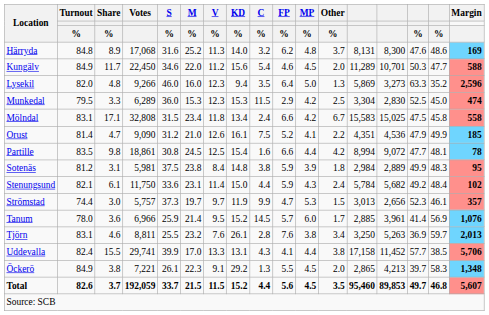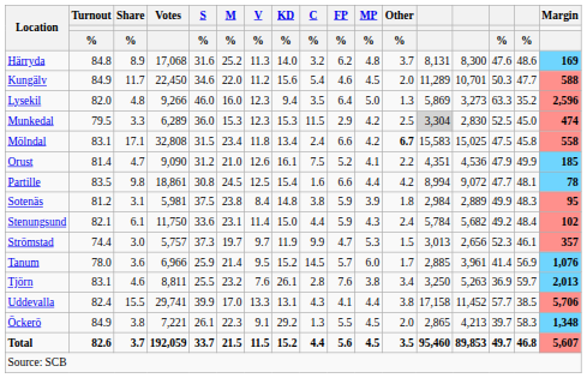Munkedal | column 13: no background -> lightgrey background
Mölndal | Other / %: normal -> bold
